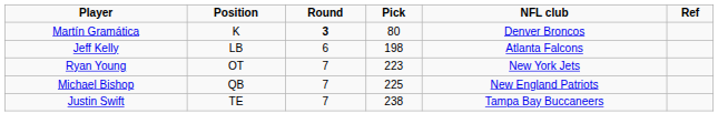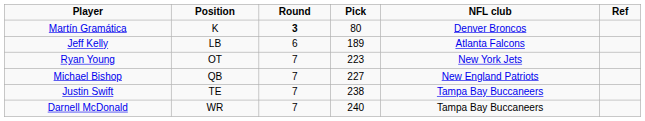Jeff Kelly | Pick: 198 -> 189
Michael Bishop | Pick: 225 -> 227
+ row: Darnell McDonald | WR | 7 | 240 | Tampa Bay Buccaneers
